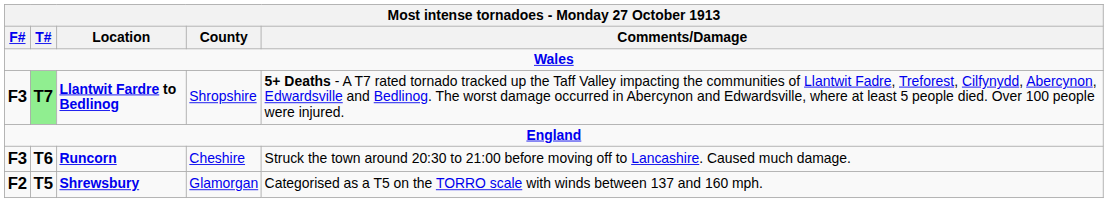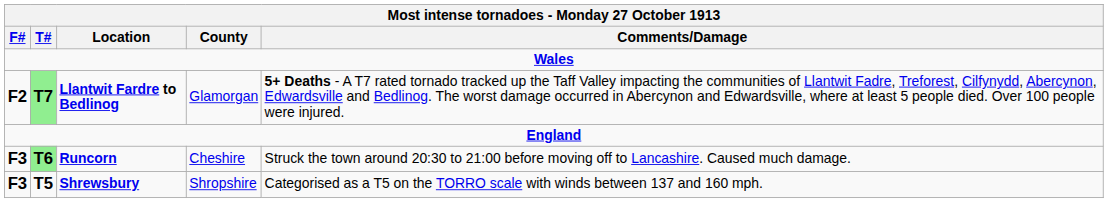Llantwit Fardre to Bedlinog | F#: F3 -> F2
Llantwit Fardre to Bedlinog | County: Shropshire -> Glamorgan
Runcorn | T#: no background -> lightgreen background
Shrewsbury | F#: F2 -> F3
Shrewsbury | County: Glamorgan -> Shropshire
